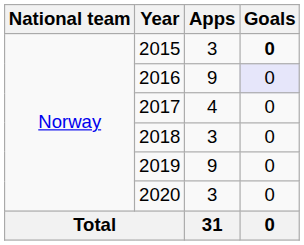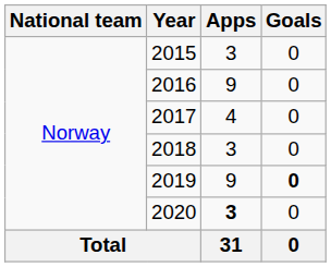2015 | Goals: bold -> normal
2016 | Goals: lavender background -> no background
2019 | Goals: normal -> bold
2020 | Apps: normal -> bold
